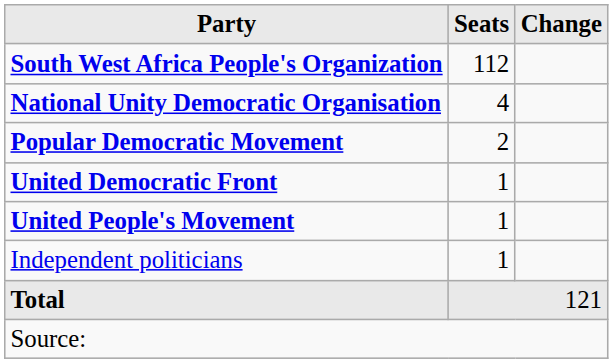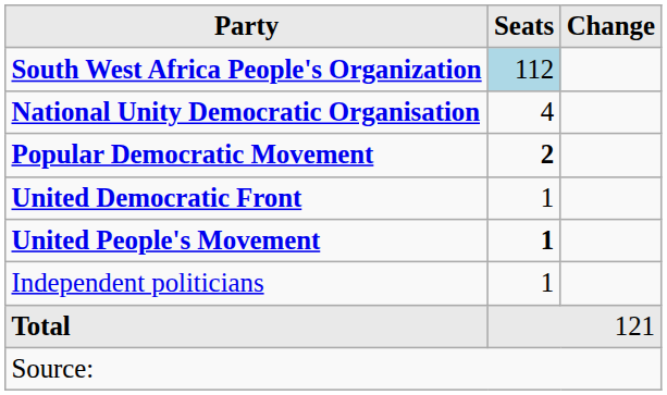South West Africa People's Organization | Seats: no background -> lightblue background
Popular Democratic Movement | Seats: normal -> bold
United People's Movement | Seats: normal -> bold
